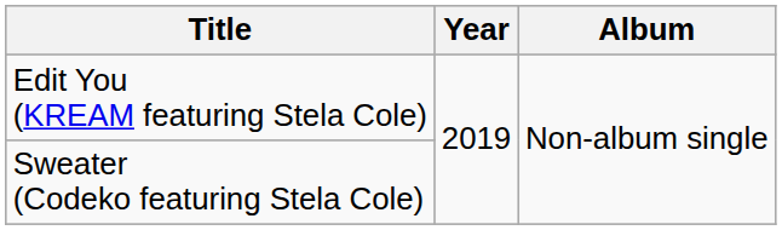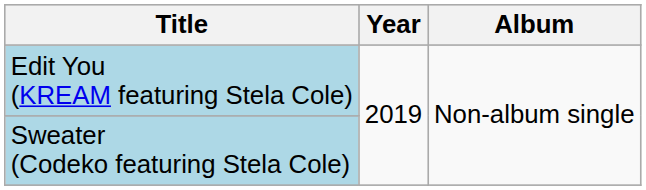Edit You (KREAM featuring Stela Cole) | Title: no background -> lightblue background
Sweater (Codeko featuring Stela Cole) | Title: no background -> lightblue background
